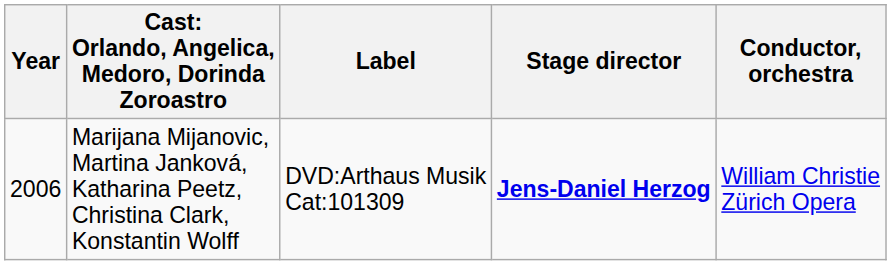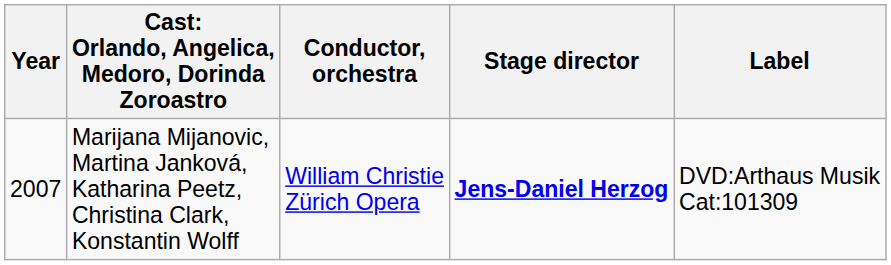columns swapped: Conductor, orchestra <-> Label
row 2 | Year: 2006 -> 2007
